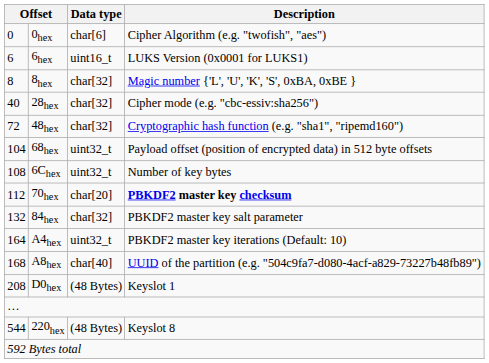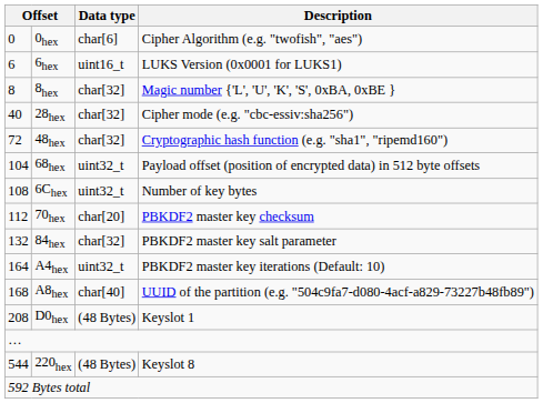70hex | Description: bold -> normal
